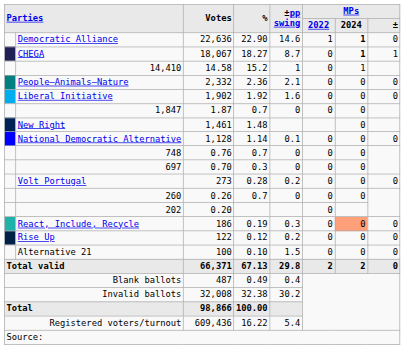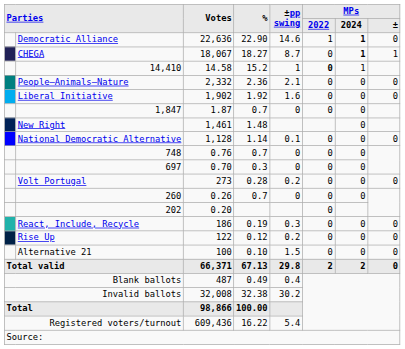14,410 | MPs / 2022: normal -> bold
React, Include, Recycle | MPs / 2024: lightsalmon background -> no background
